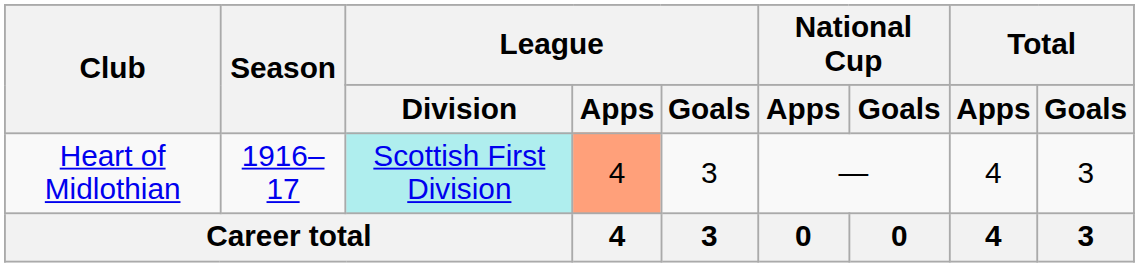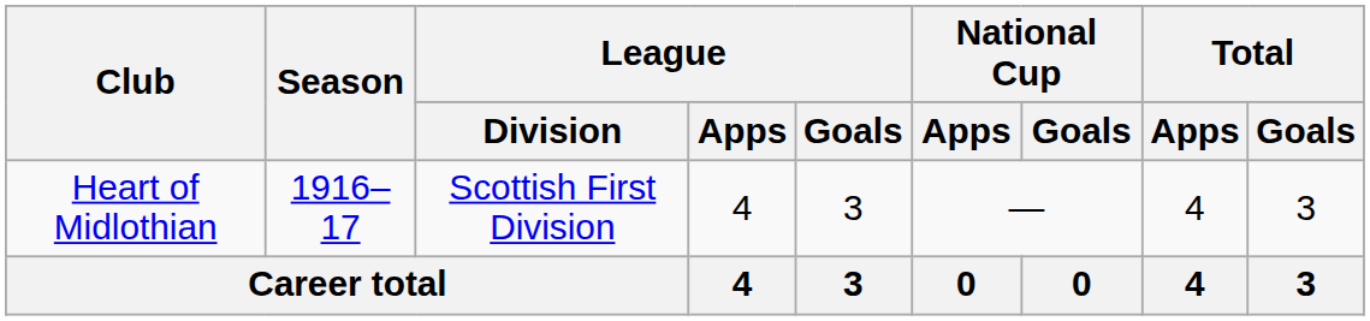Heart of Midlothian | League / Division: paleturquoise background -> no background
Heart of Midlothian | League / Apps: lightsalmon background -> no background
